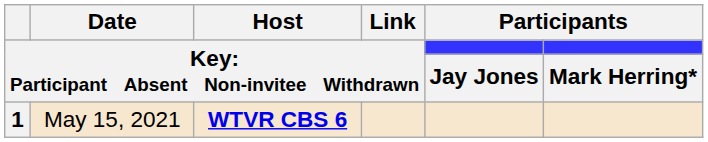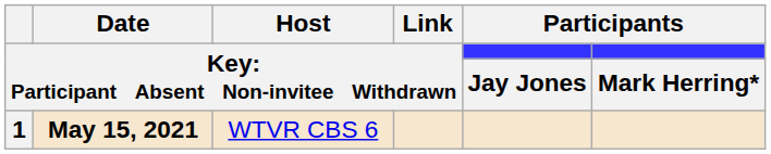1 | column 2: normal -> bold
1 | column 3: bold -> normal
